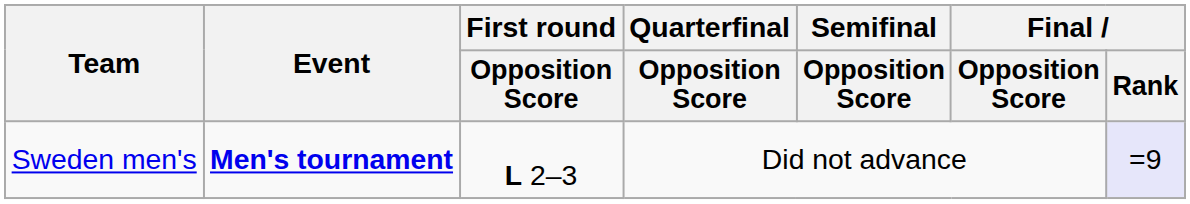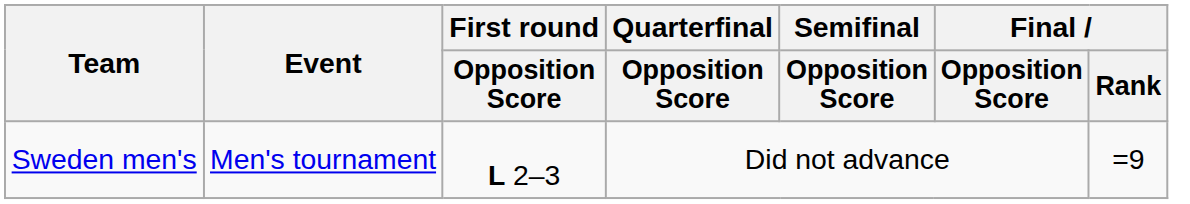Sweden men's | Event: bold -> normal
Sweden men's | Final / Rank: lavender background -> no background
